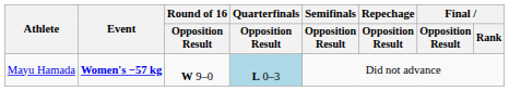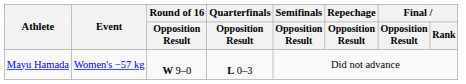Mayu Hamada | Event: bold -> normal
Mayu Hamada | Quarterfinals / Opposition Result: lightblue background -> no background
